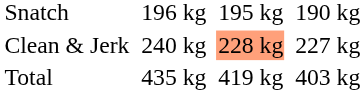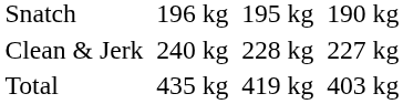Clean & Jerk | column 3: lightsalmon background -> no background
